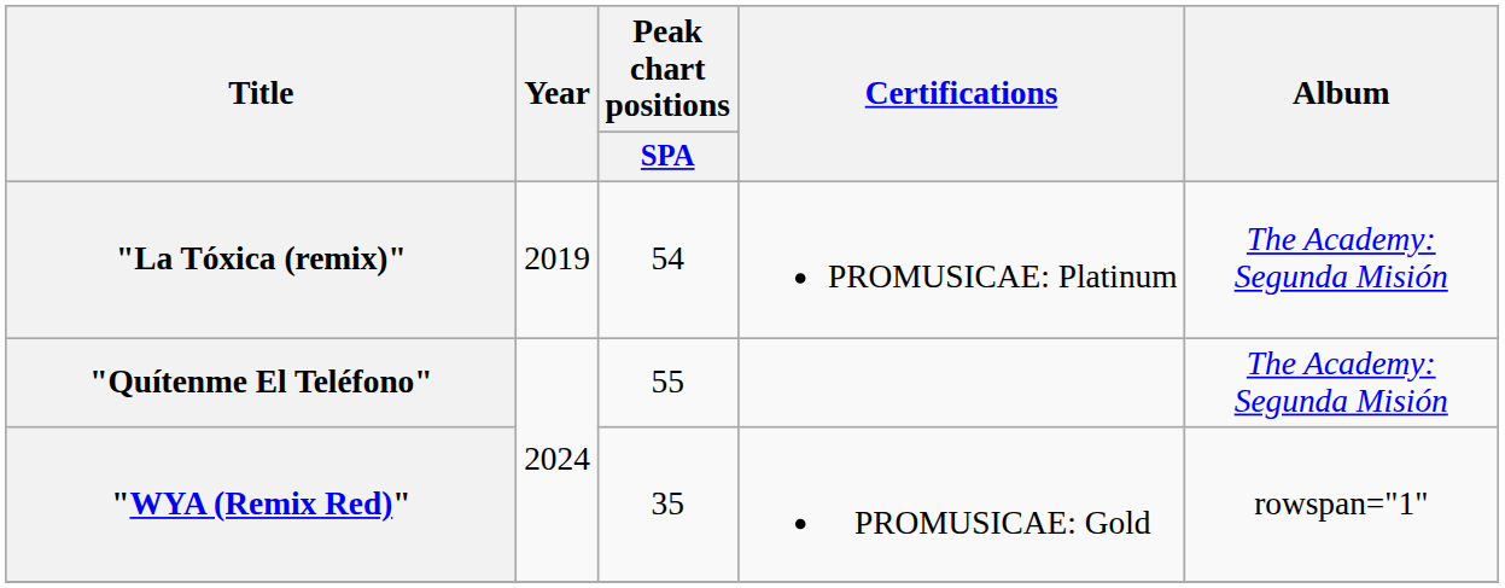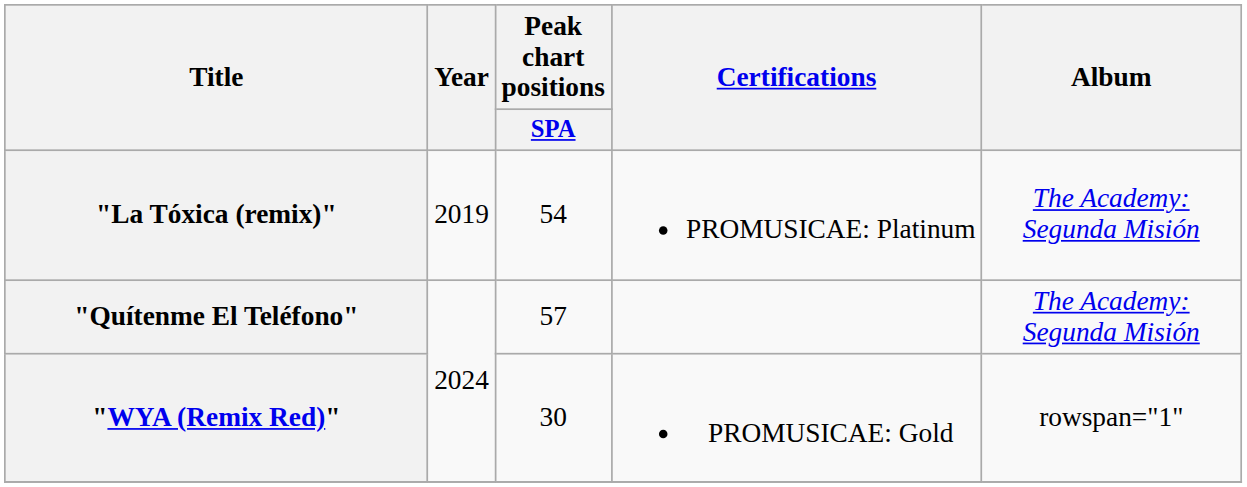"Quítenme El Teléfono" | Peak chart positions / SPA: 55 -> 57
"WYA (Remix Red)" | Peak chart positions / SPA: 35 -> 30
